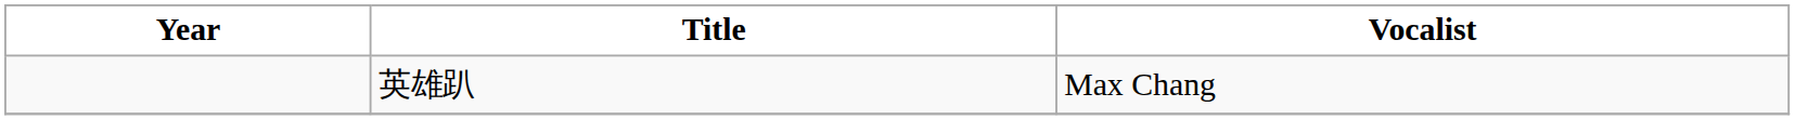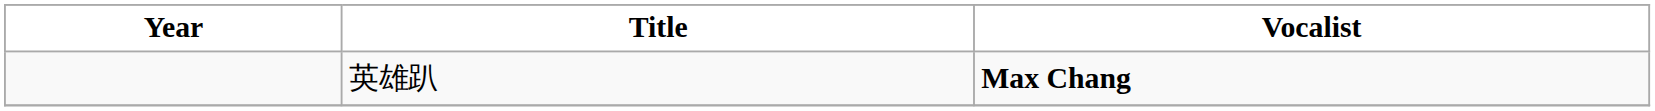英雄趴 | Vocalist: normal -> bold
